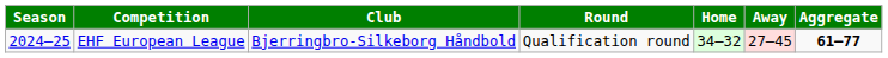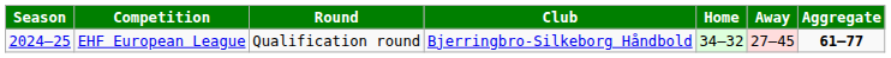columns swapped: Round <-> Club
